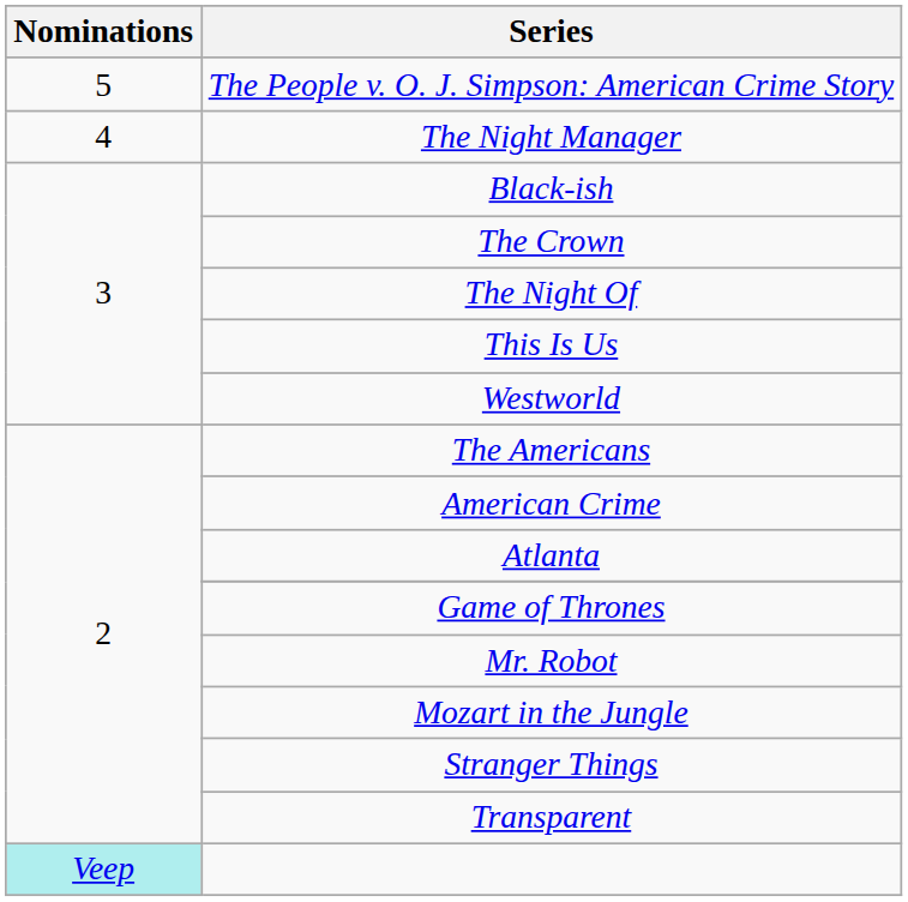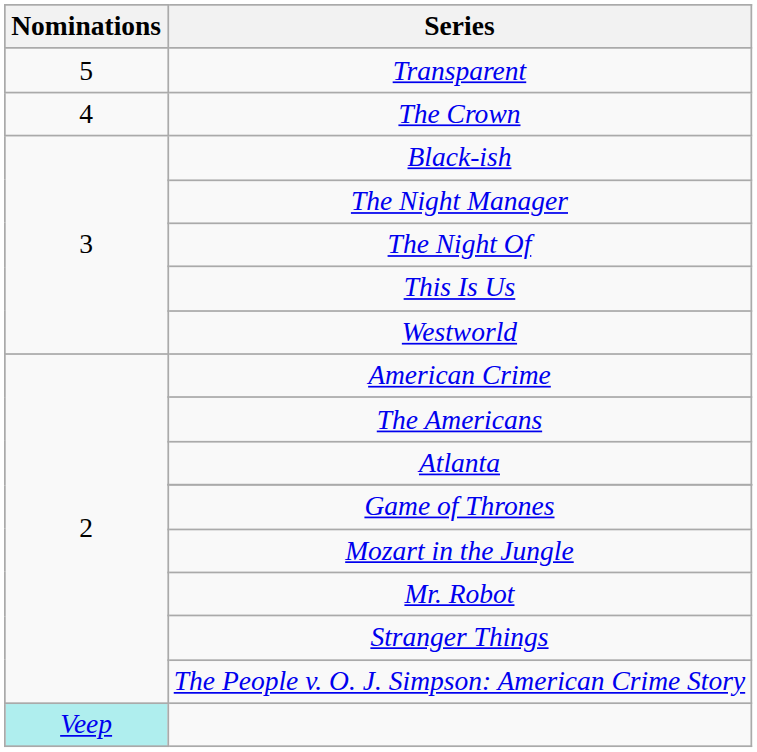row 2 | Series: The People v. O. J. Simpson: American Crime Story -> Transparent
row 3 | Series: The Night Manager -> The Crown
row 5 | Series: The Crown -> The Night Manager
row 9 | Series: The Americans -> American Crime
row 10 | Series: American Crime -> The Americans
row 13 | Series: Mr. Robot -> Mozart in the Jungle
row 14 | Series: Mozart in the Jungle -> Mr. Robot
row 16 | Series: Transparent -> The People v. O. J. Simpson: American Crime Story
